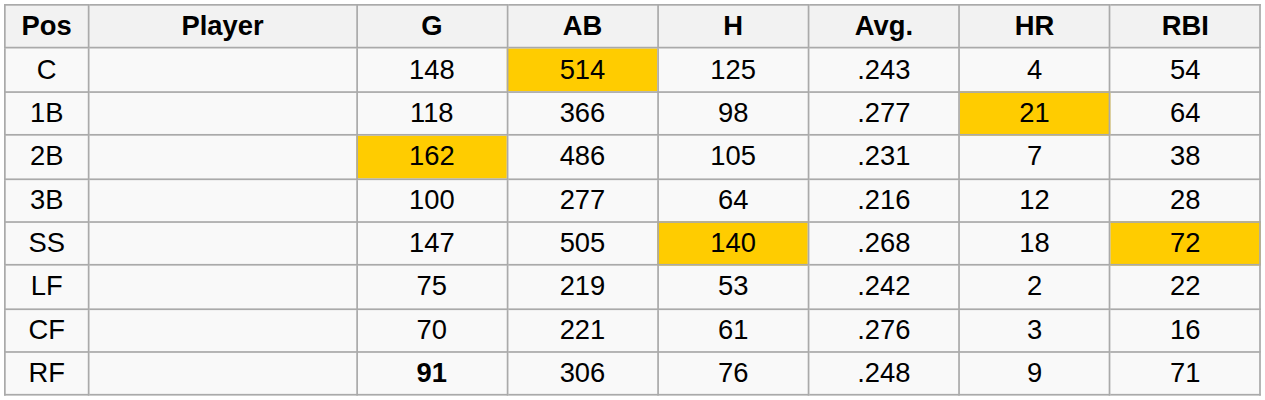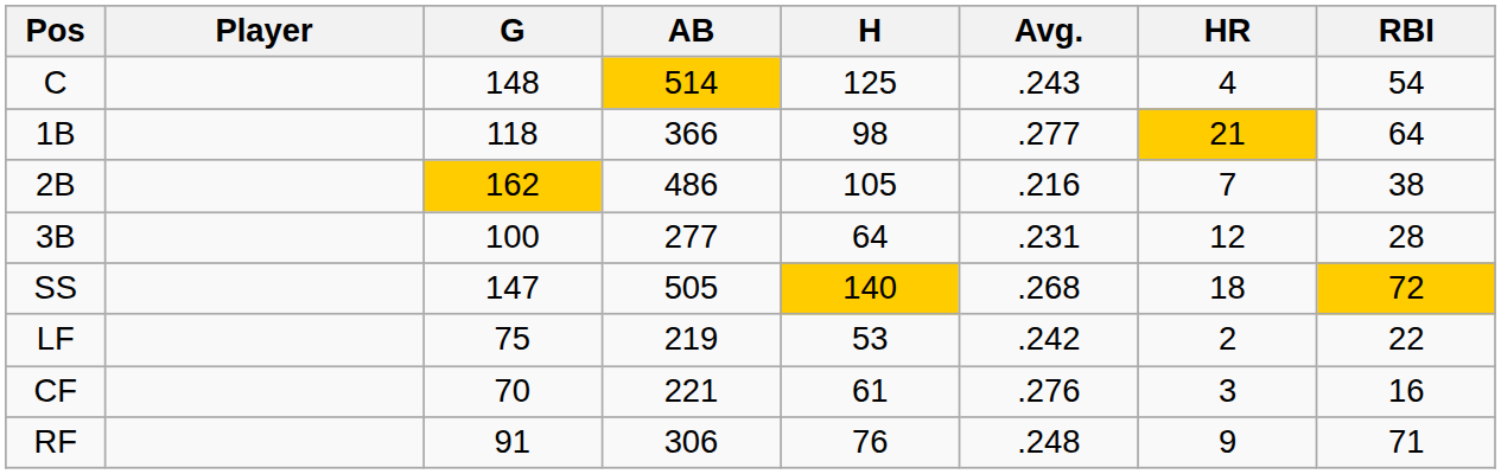2B | Avg.: .231 -> .216
3B | Avg.: .216 -> .231
RF | G: bold -> normal
